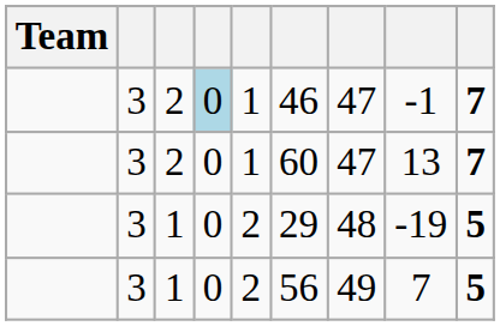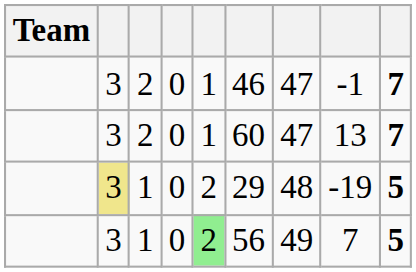row 2 | column 4: lightblue background -> no background
row 4 | column 2: no background -> khaki background
row 5 | column 5: no background -> lightgreen background
